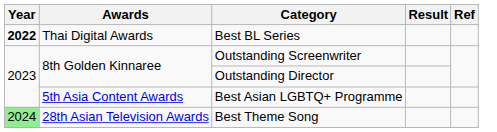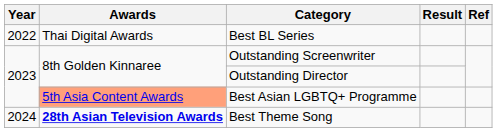Best BL Series | Year: bold -> normal
Best Asian LGBTQ+ Programme | Awards: no background -> lightsalmon background
Best Theme Song | Year: lightgreen background -> no background
Best Theme Song | Awards: normal -> bold
